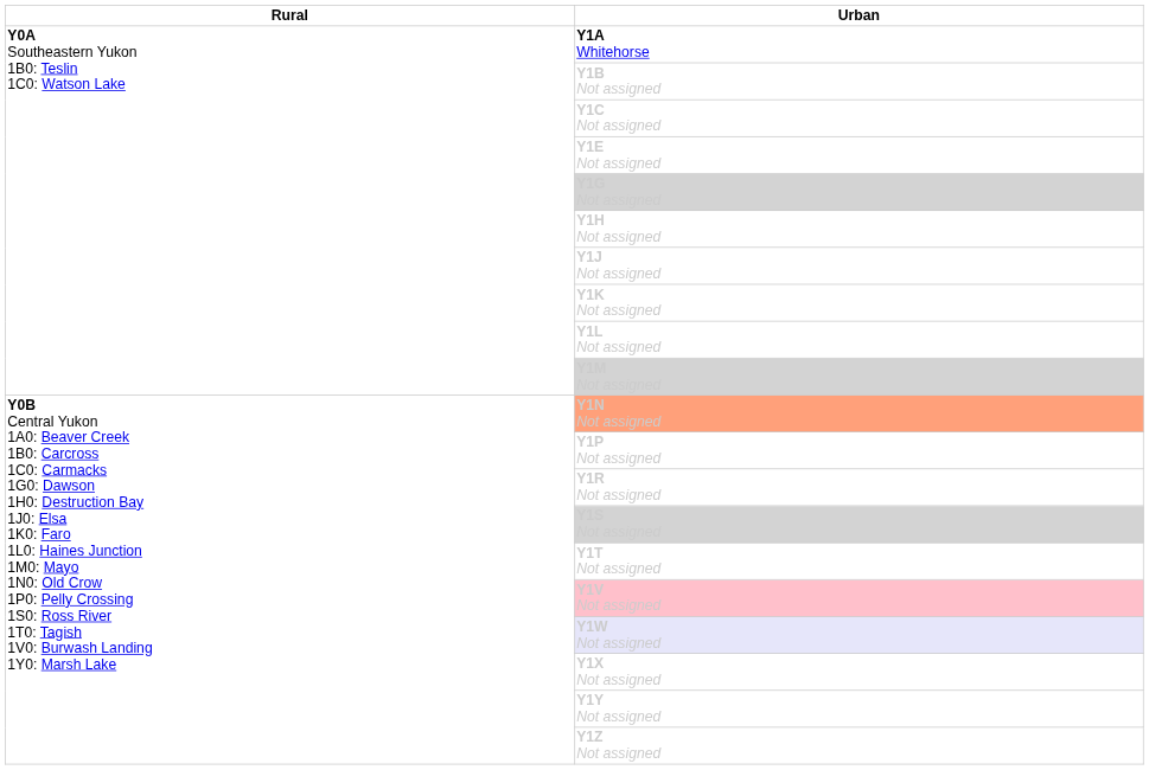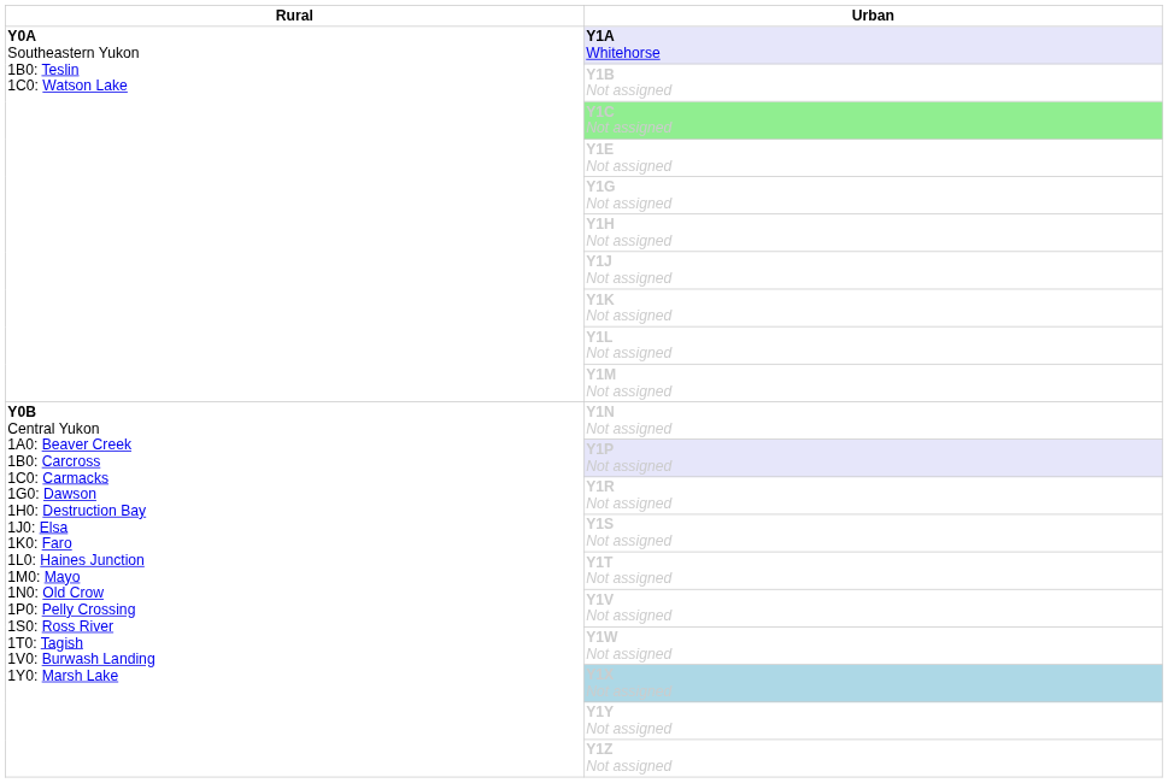Y1A Whitehorse | Urban: no background -> lavender background
Y1C Not assigned | Urban: no background -> lightgreen background
Y1G Not assigned | Urban: lightgrey background -> no background
Y1M Not assigned | Urban: lightgrey background -> no background
Y1N Not assigned | Urban: lightsalmon background -> no background
Y1P Not assigned | Urban: no background -> lavender background
Y1S Not assigned | Urban: lightgrey background -> no background
Y1V Not assigned | Urban: pink background -> no background
Y1W Not assigned | Urban: lavender background -> no background
Y1X Not assigned | Urban: no background -> lightblue background
